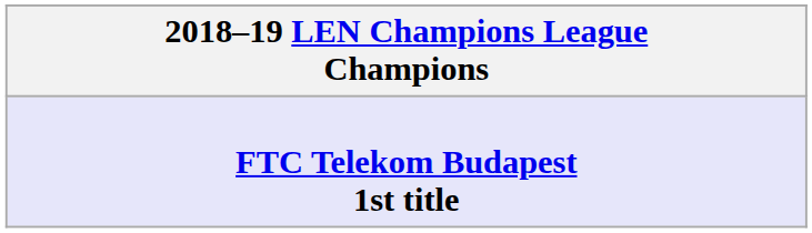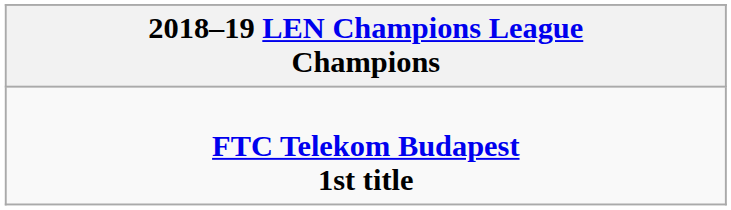row 2 | column 1: lavender background -> no background
